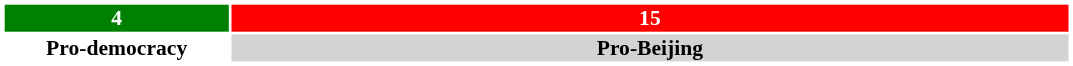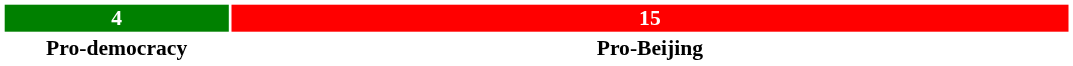Pro-democracy | 15: lightgrey background -> no background
